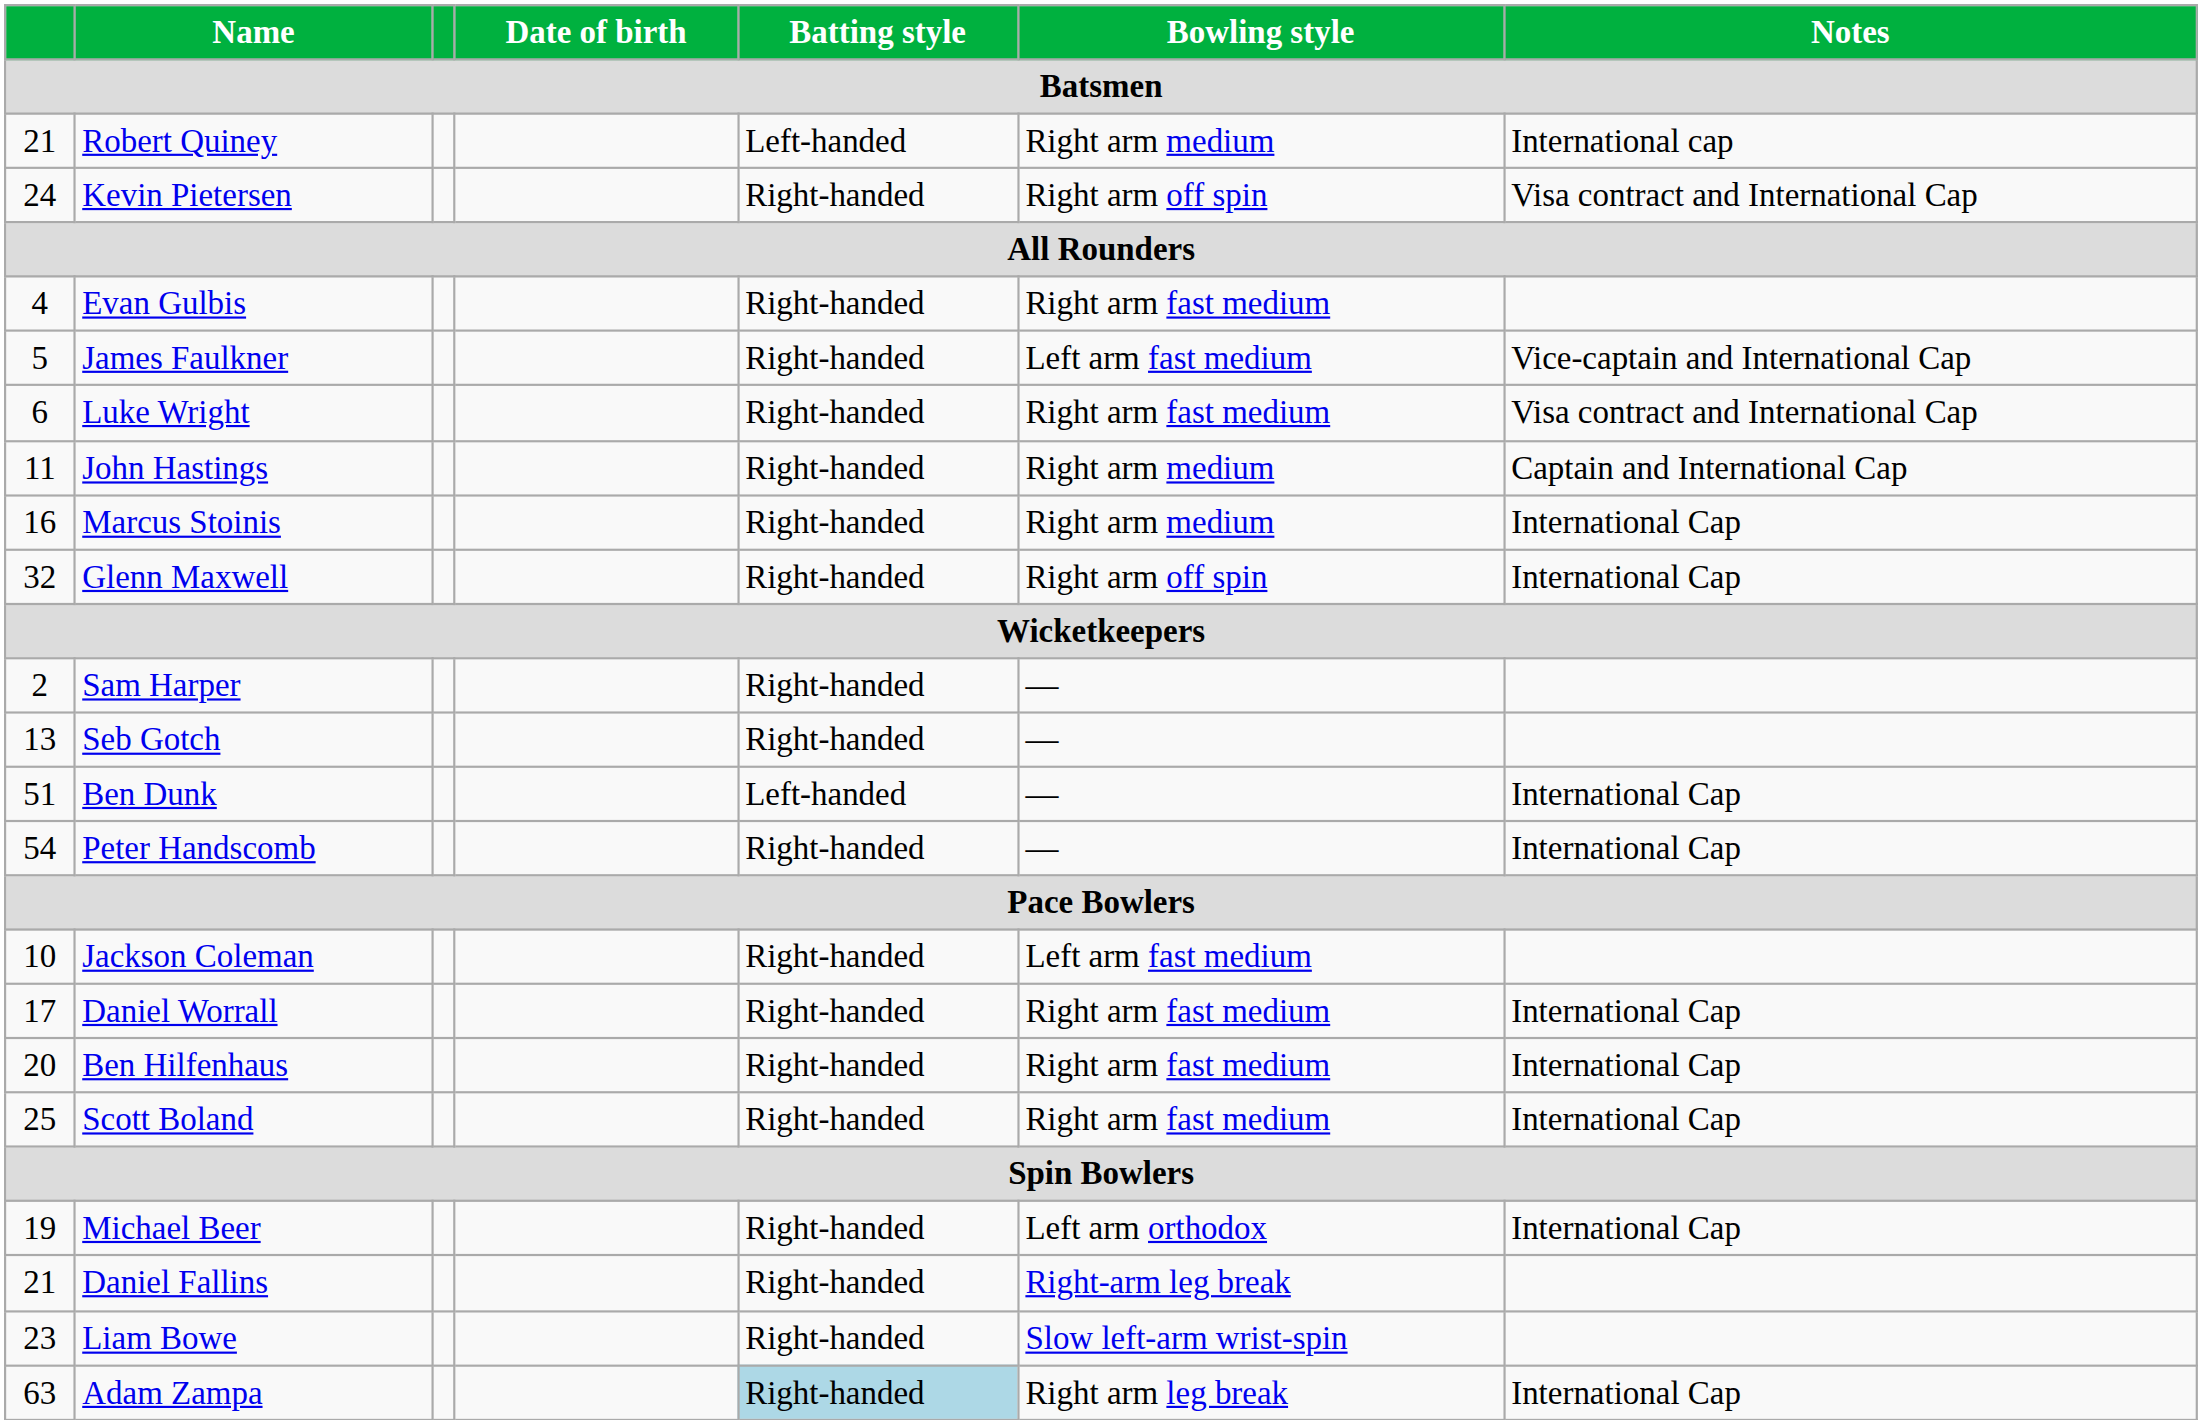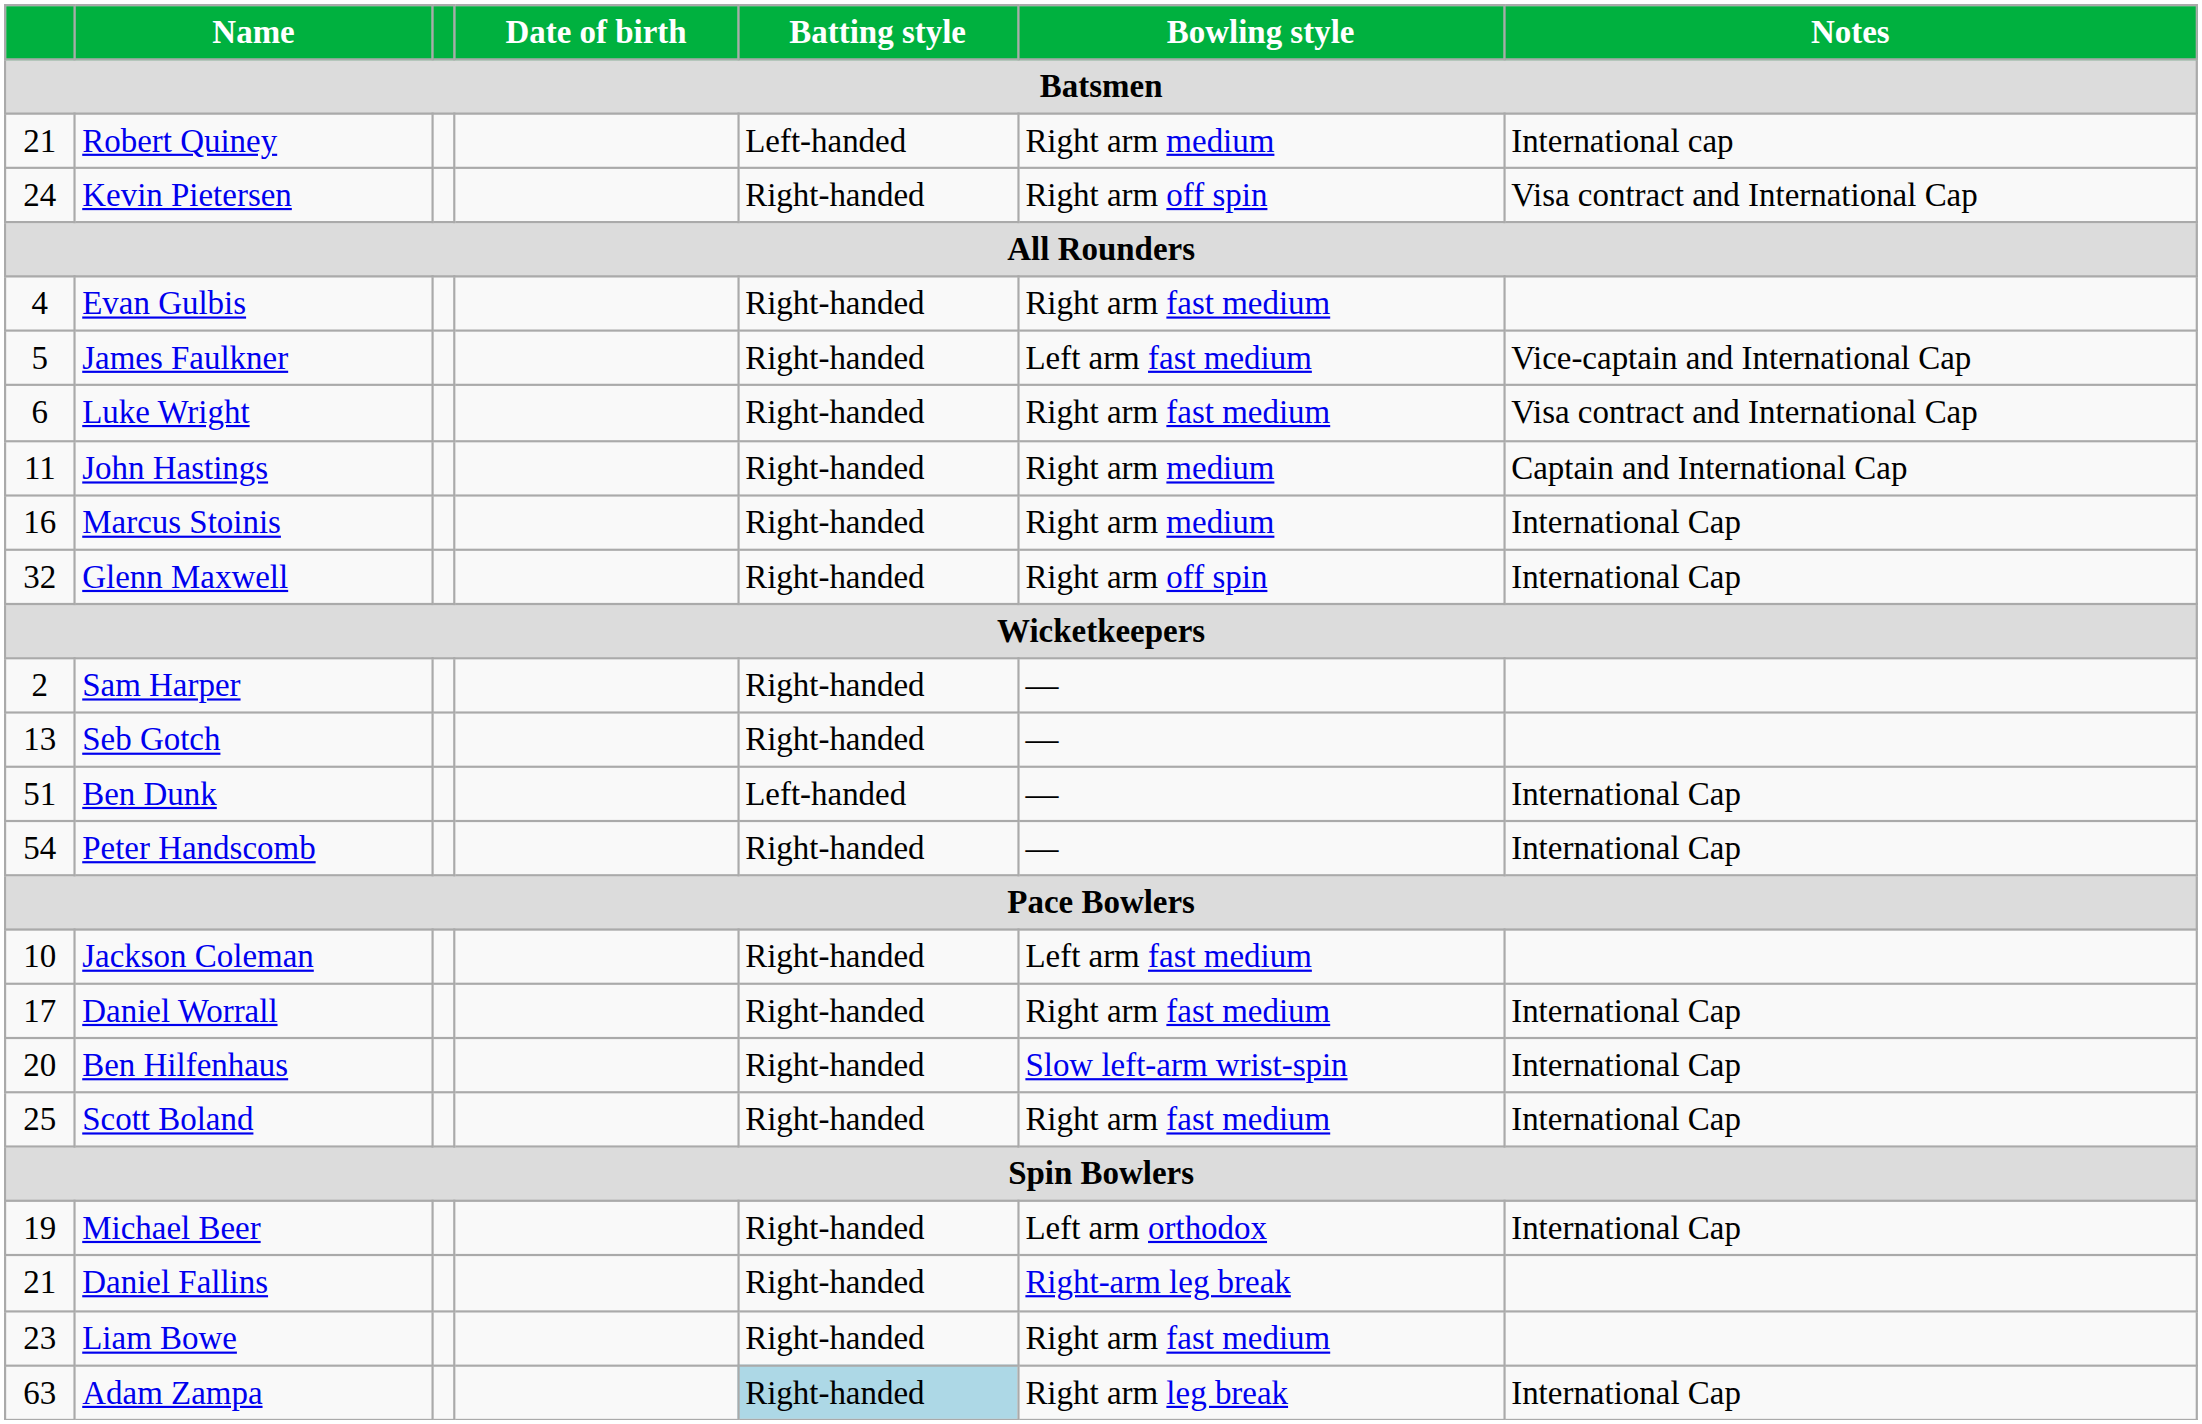Ben Hilfenhaus | Bowling style: Right arm fast medium -> Slow left-arm wrist-spin
Liam Bowe | Bowling style: Slow left-arm wrist-spin -> Right arm fast medium
